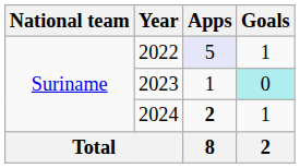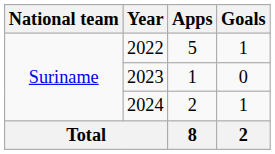2022 | Apps: lavender background -> no background
2023 | Goals: paleturquoise background -> no background
2024 | Apps: bold -> normal
